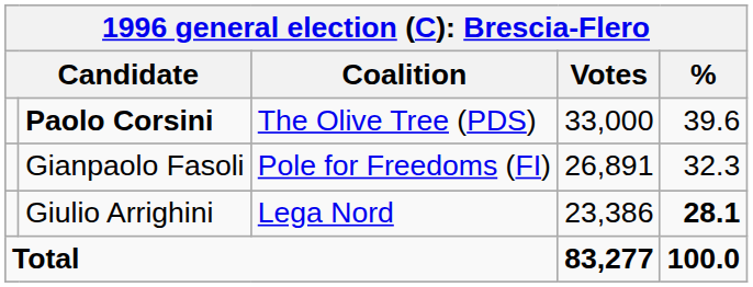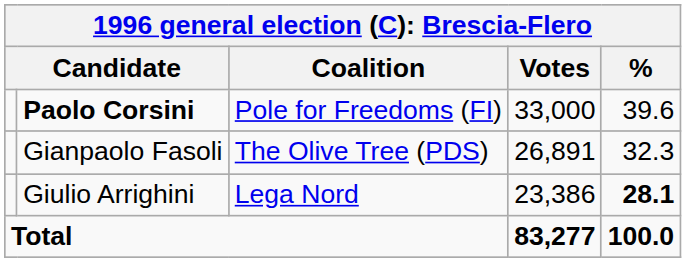Paolo Corsini | Coalition: The Olive Tree (PDS) -> Pole for Freedoms (FI)
Gianpaolo Fasoli | Coalition: Pole for Freedoms (FI) -> The Olive Tree (PDS)
